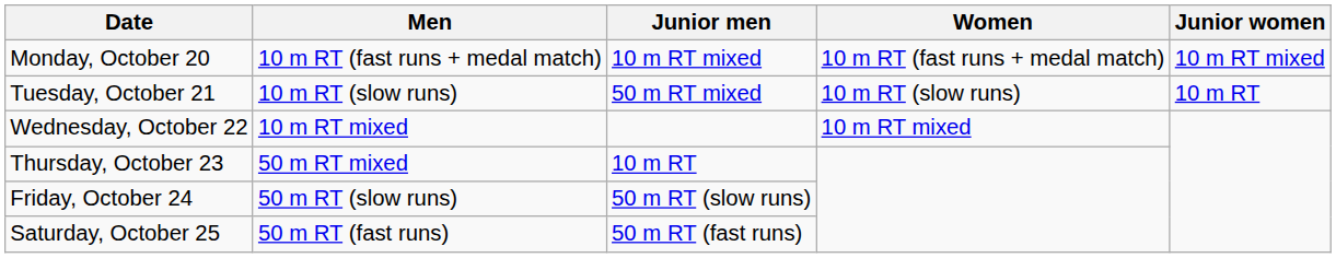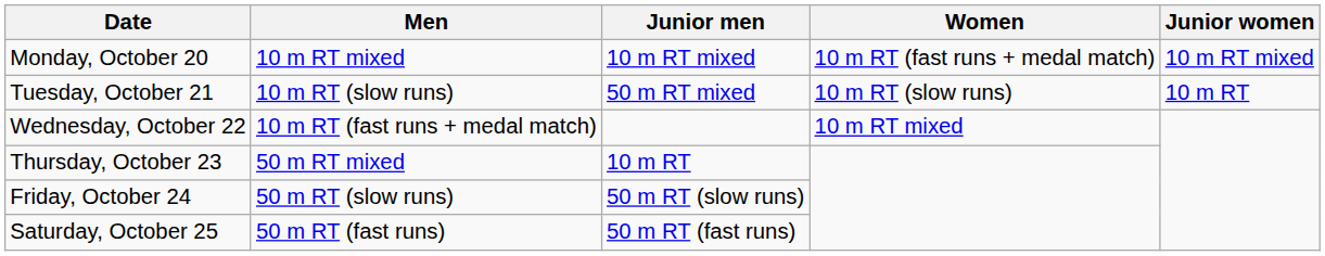Monday, October 20 | Men: 10 m RT (fast runs + medal match) -> 10 m RT mixed
Wednesday, October 22 | Men: 10 m RT mixed -> 10 m RT (fast runs + medal match)
